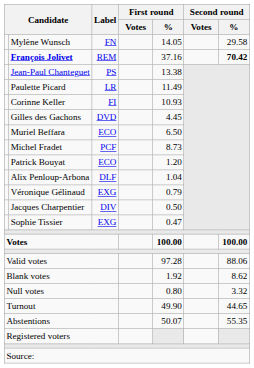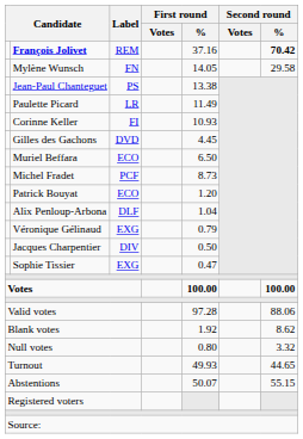rows swapped: François Jolivet <-> Mylène Wunsch
Turnout | First round / %: 49.90 -> 49.93
Abstentions | Second round / %: 55.35 -> 55.15
